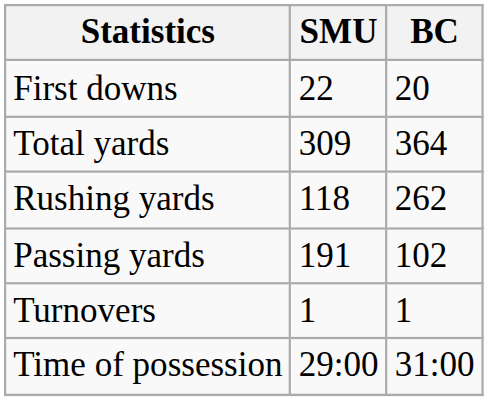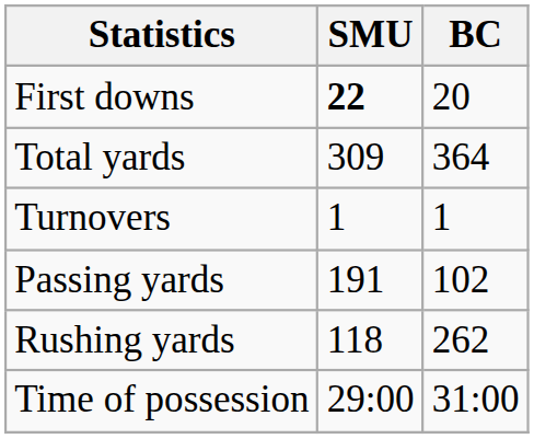First downs | SMU: normal -> bold
rows swapped: Rushing yards <-> Turnovers
